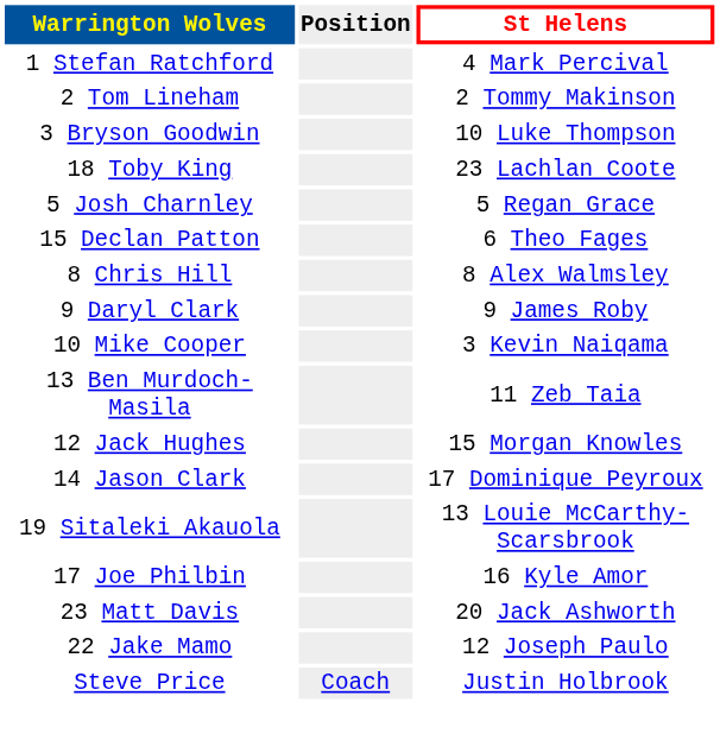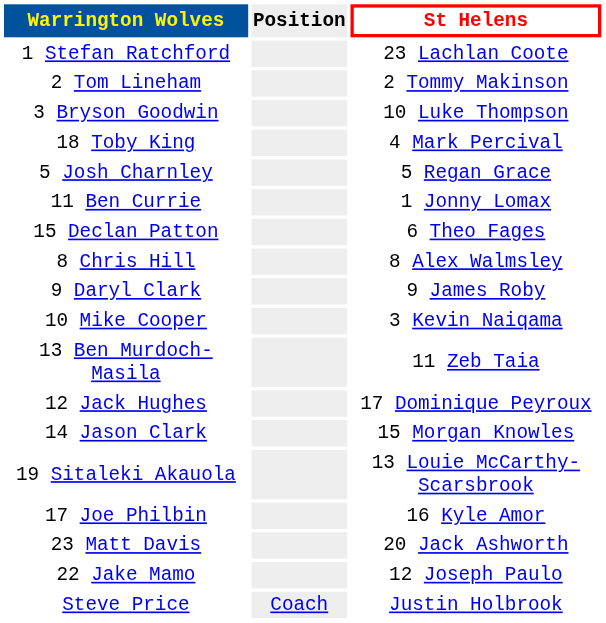1 Stefan Ratchford | St Helens: 4 Mark Percival -> 23 Lachlan Coote
18 Toby King | St Helens: 23 Lachlan Coote -> 4 Mark Percival
+ row: 11 Ben Currie | 1 Jonny Lomax
12 Jack Hughes | St Helens: 15 Morgan Knowles -> 17 Dominique Peyroux
14 Jason Clark | St Helens: 17 Dominique Peyroux -> 15 Morgan Knowles
